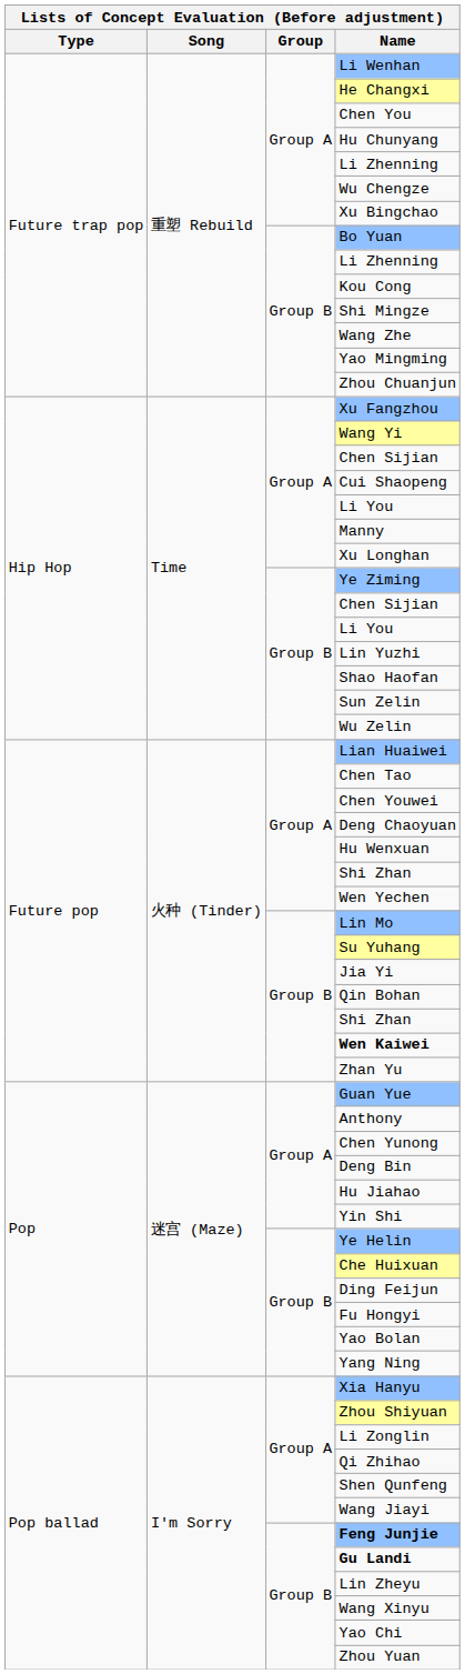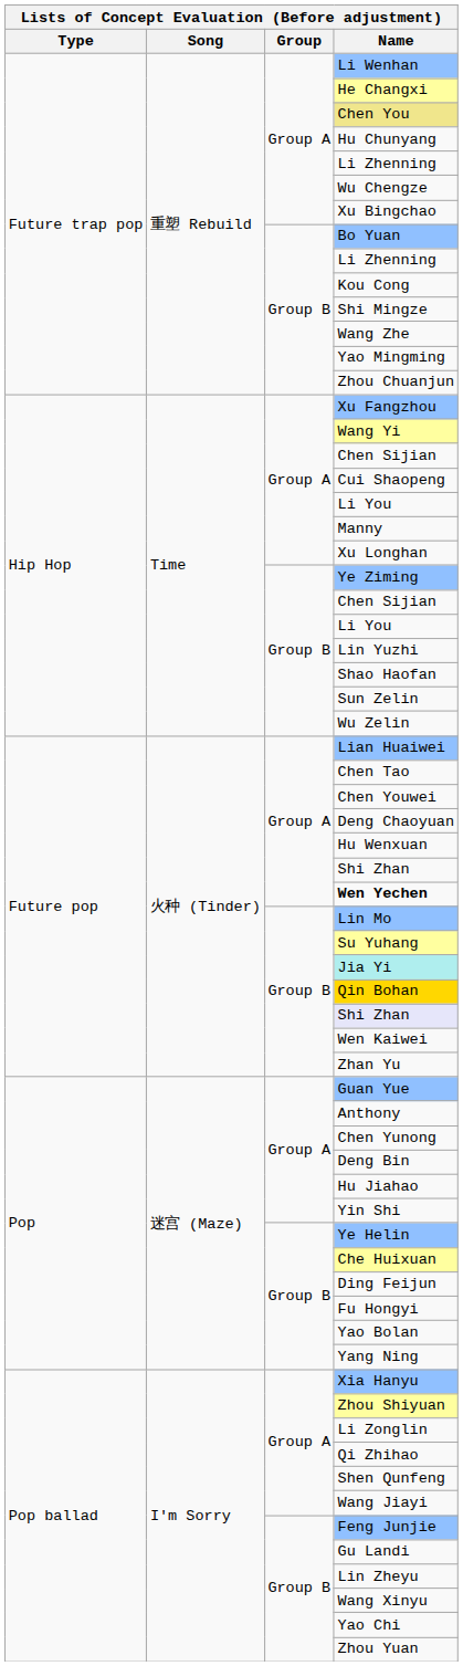Chen You | Name: no background -> khaki background
Wen Yechen | Name: normal -> bold
Jia Yi | Name: no background -> paleturquoise background
Qin Bohan | Name: no background -> gold background
Group B / Shi Zhan | Name: no background -> lavender background
Wen Kaiwei | Name: bold -> normal
Feng Junjie | Name: bold -> normal
Gu Landi | Name: bold -> normal
